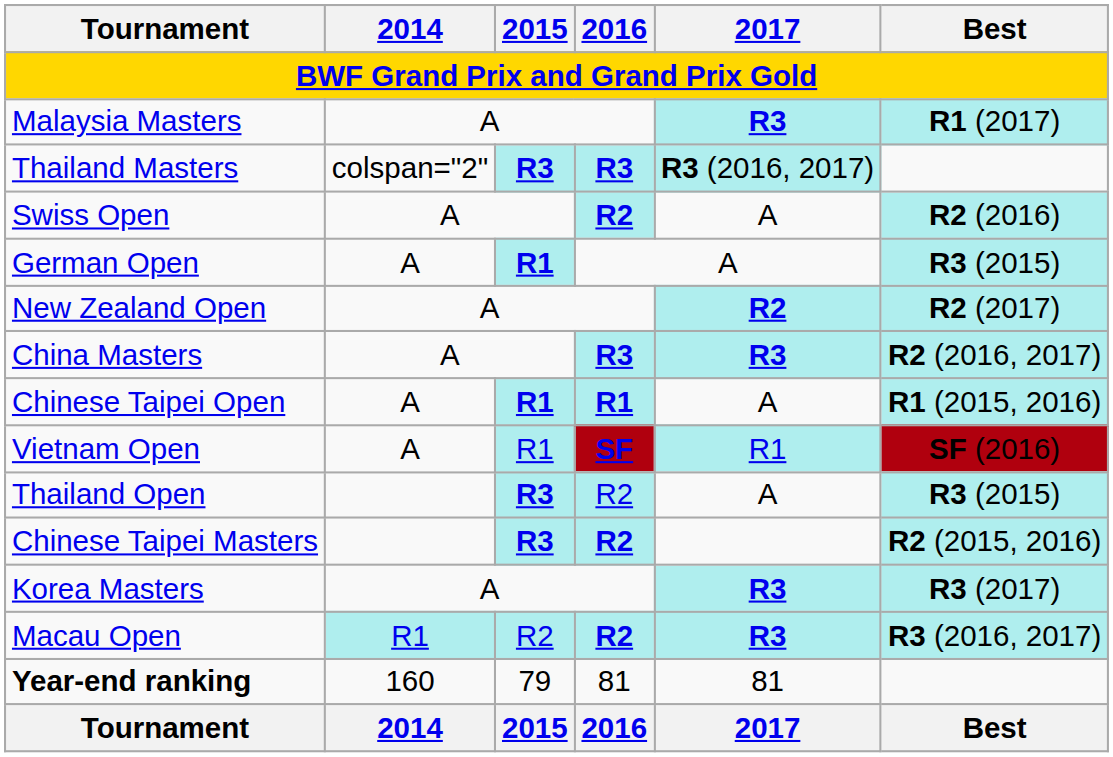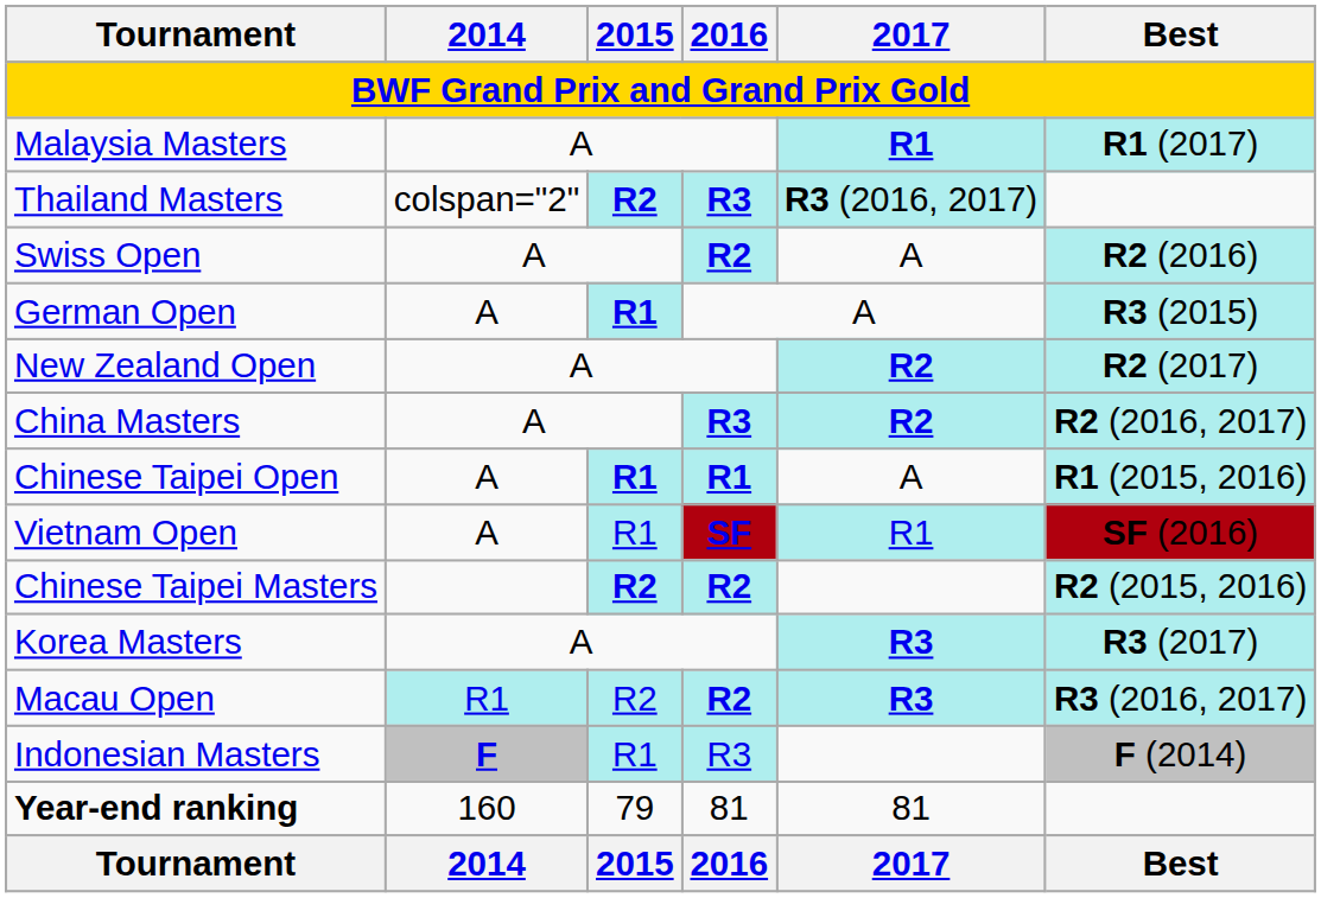Malaysia Masters | 2017: R3 -> R1
Thailand Masters | 2015: R3 -> R2
China Masters | 2017: R3 -> R2
- row: Thailand Open | R3 | R2 | A | R3 (2015)
Chinese Taipei Masters | 2015: R3 -> R2
+ row: Indonesian Masters | F | R1 | R3 | F (2014)
